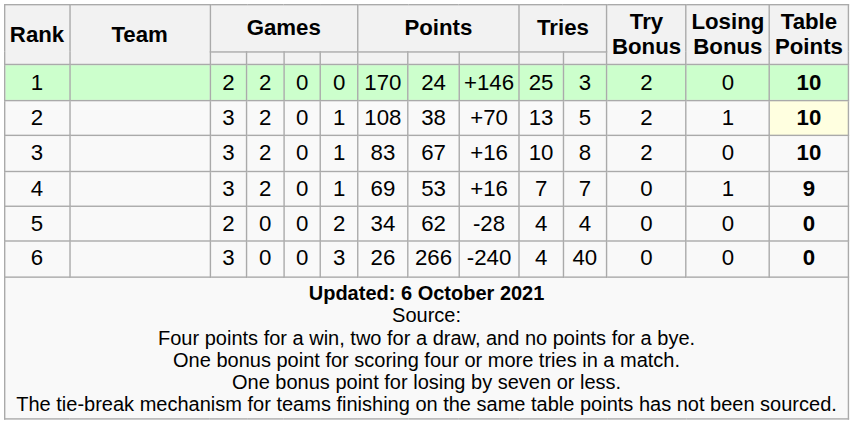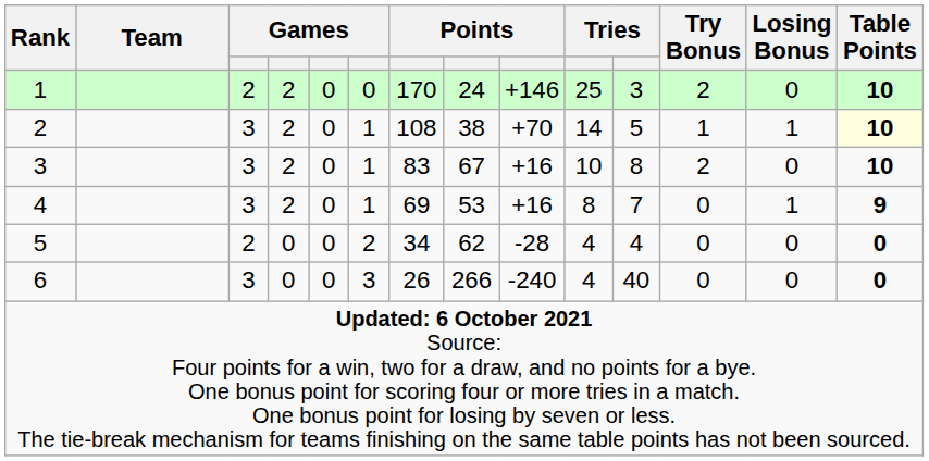row 4 | column 10: 13 -> 14
row 4 | Try Bonus: 2 -> 1
row 6 | column 10: 7 -> 8
